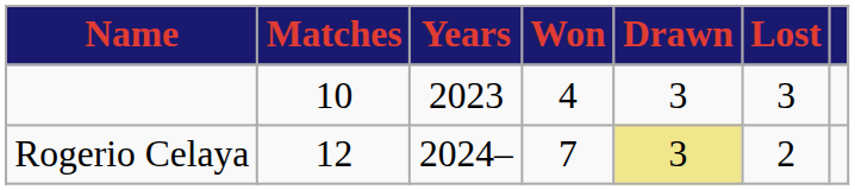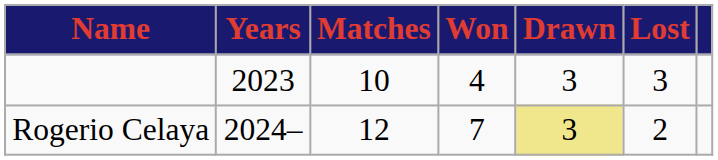columns swapped: Years <-> Matches
